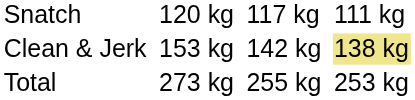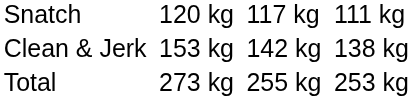Clean & Jerk | column 4: khaki background -> no background
